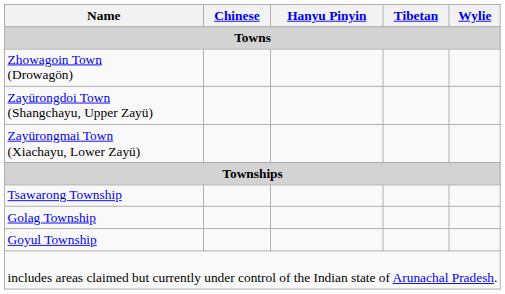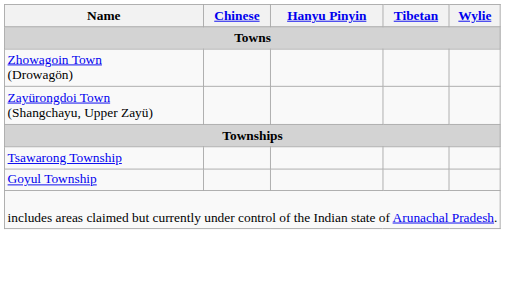- row: Zayürongmai Town (Xiachayu, Lower Zayü)
- row: Golag Township
